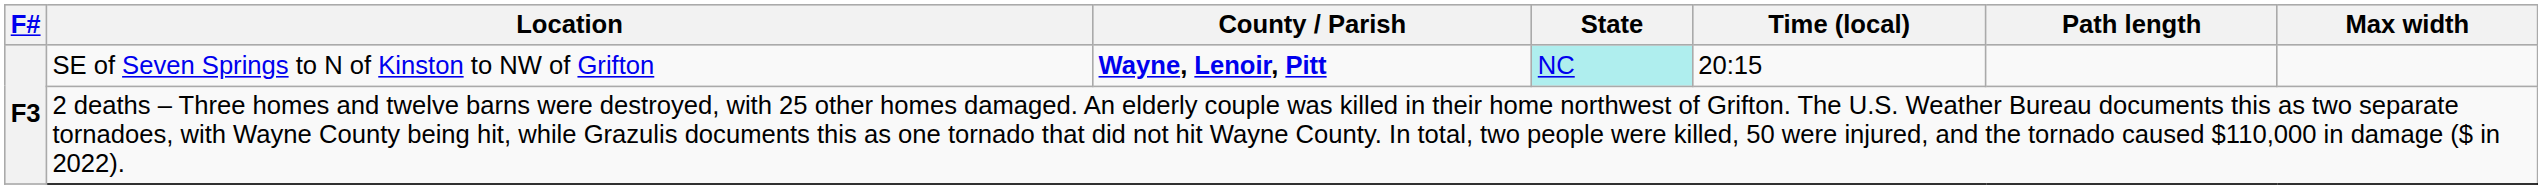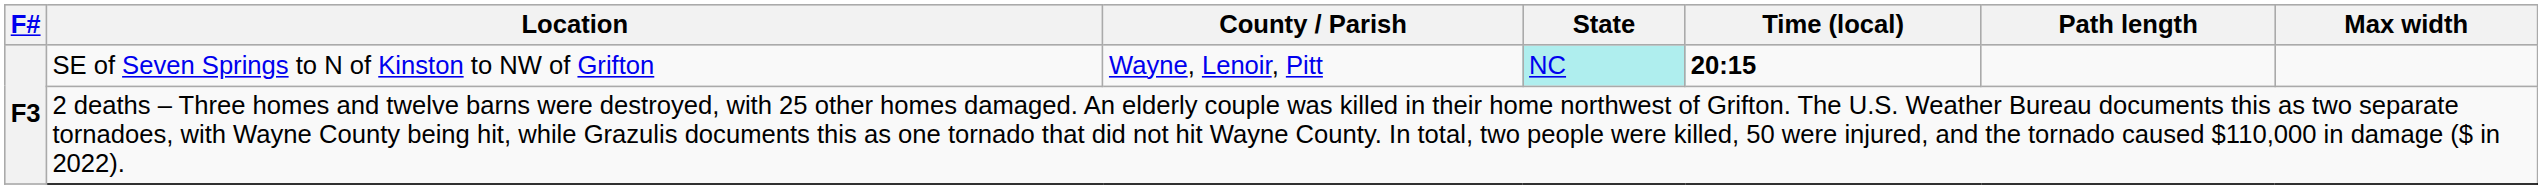SE of Seven Springs to N of Kinston to NW of Grifton | County / Parish: bold -> normal
SE of Seven Springs to N of Kinston to NW of Grifton | Time (local): normal -> bold
